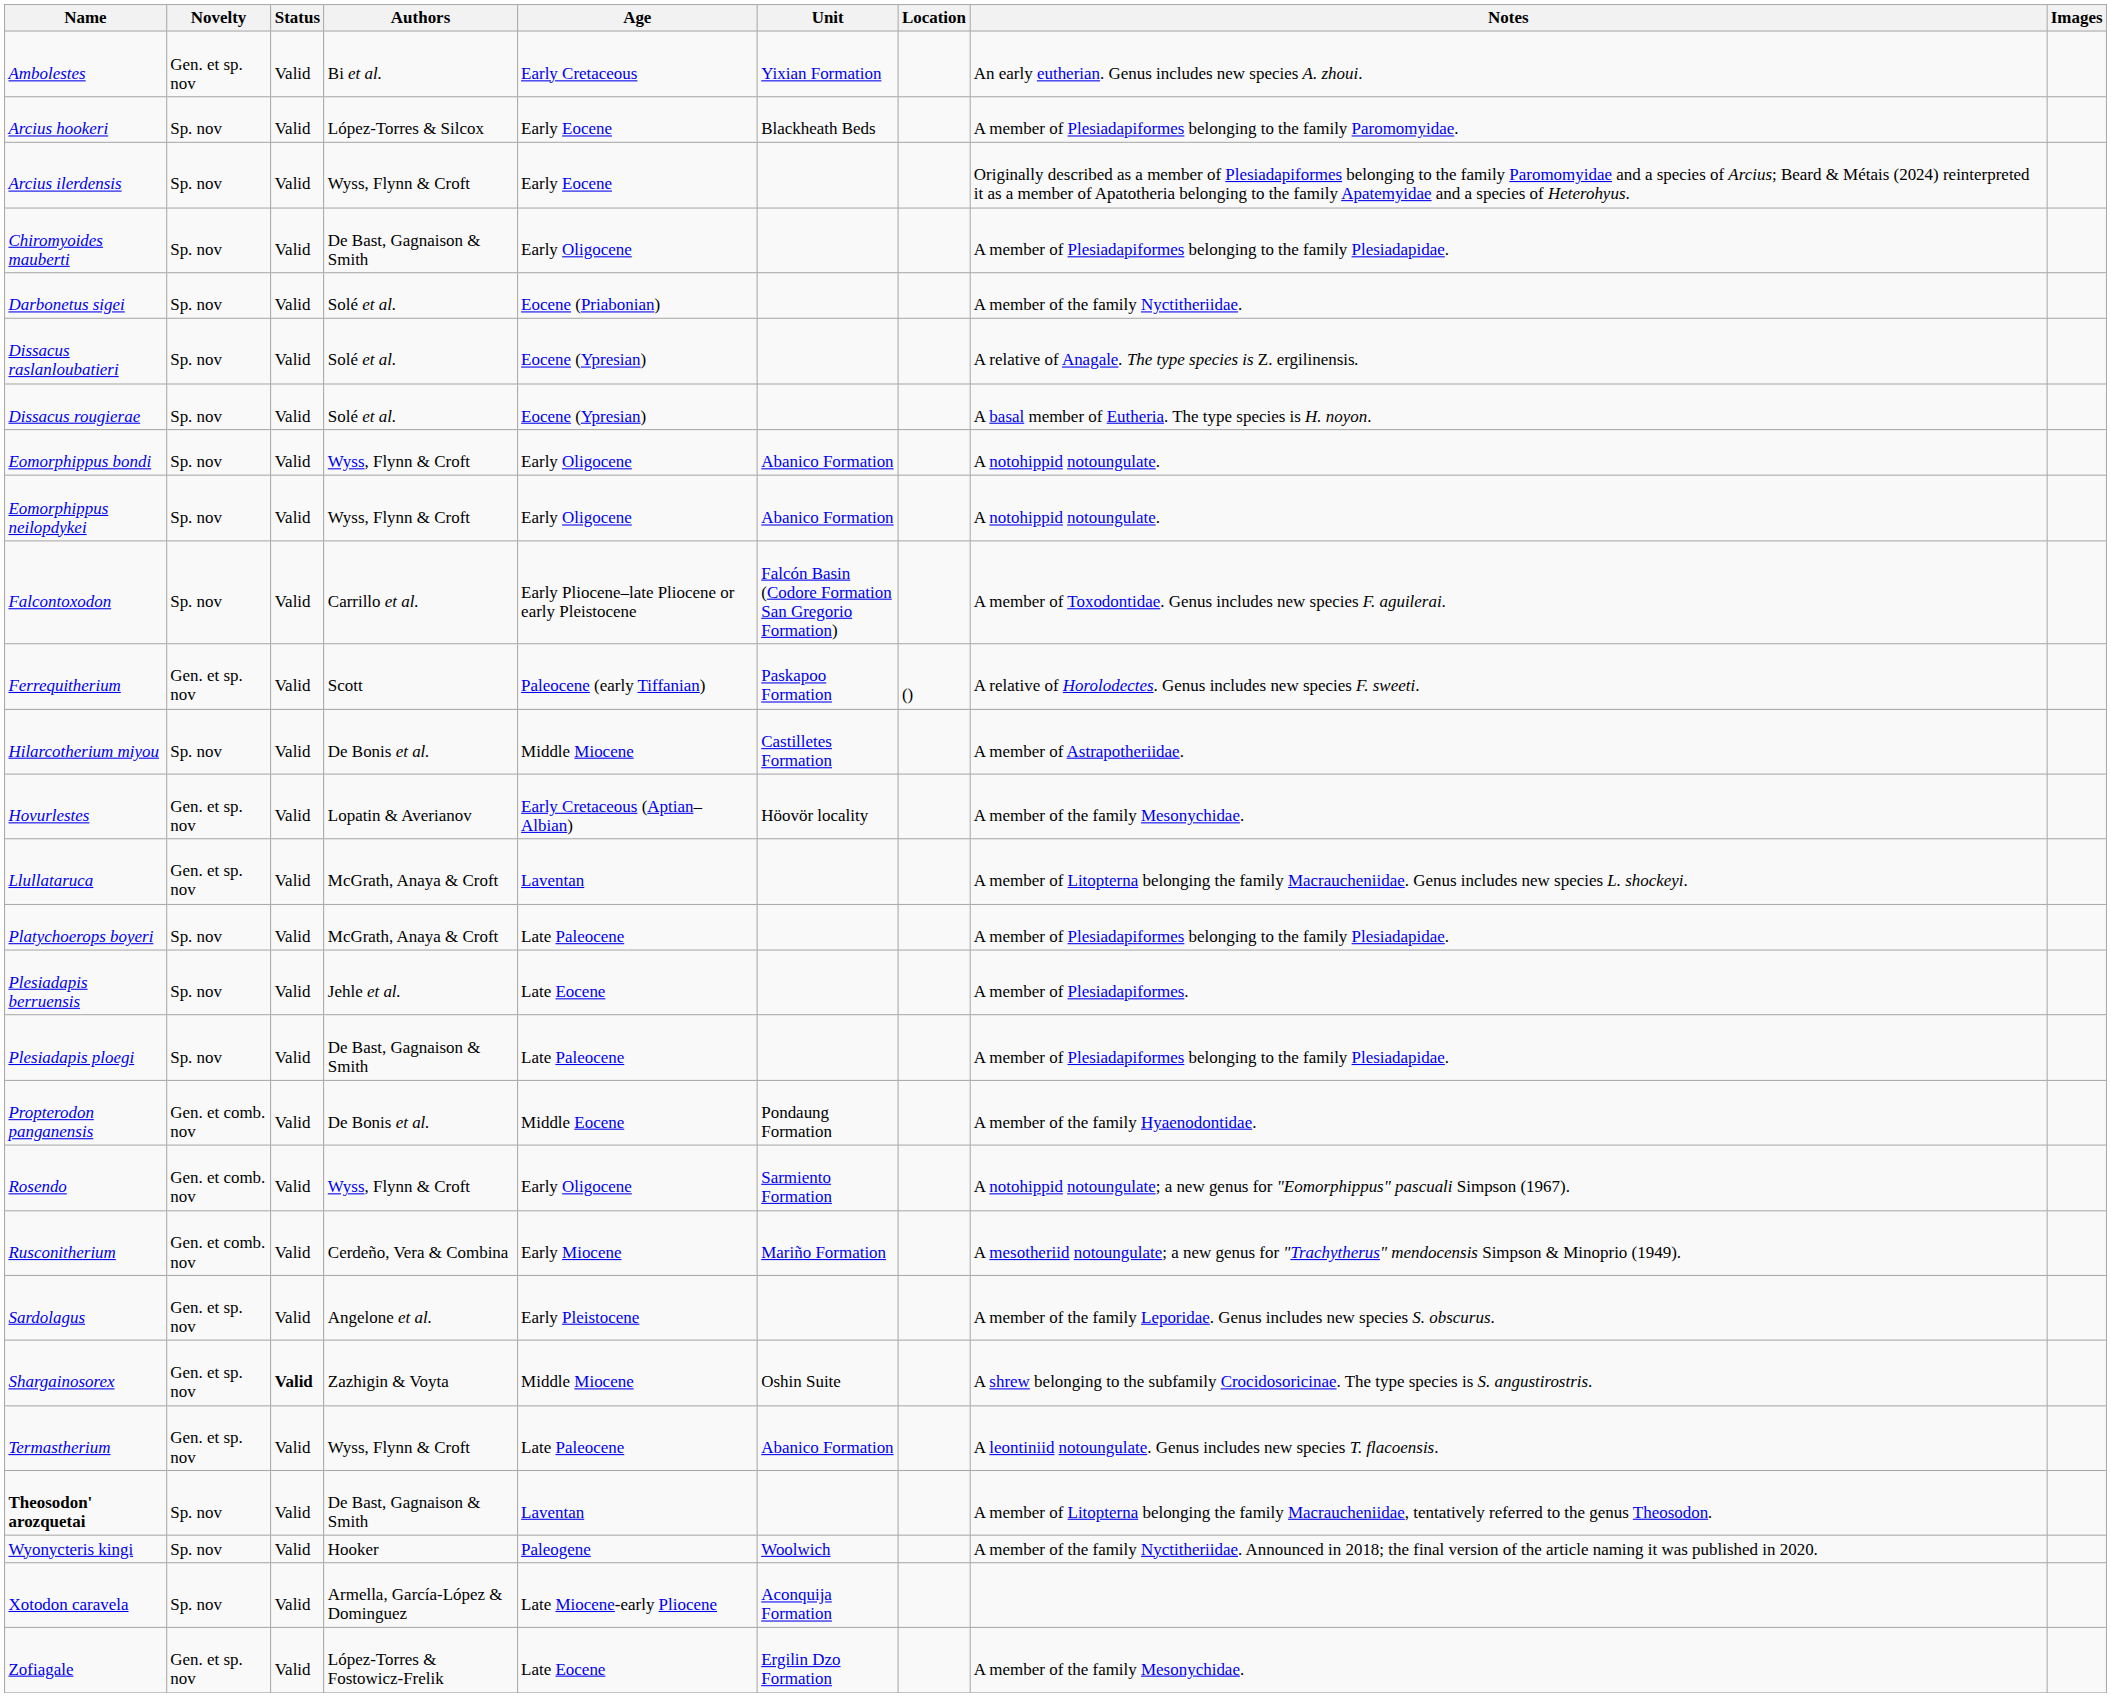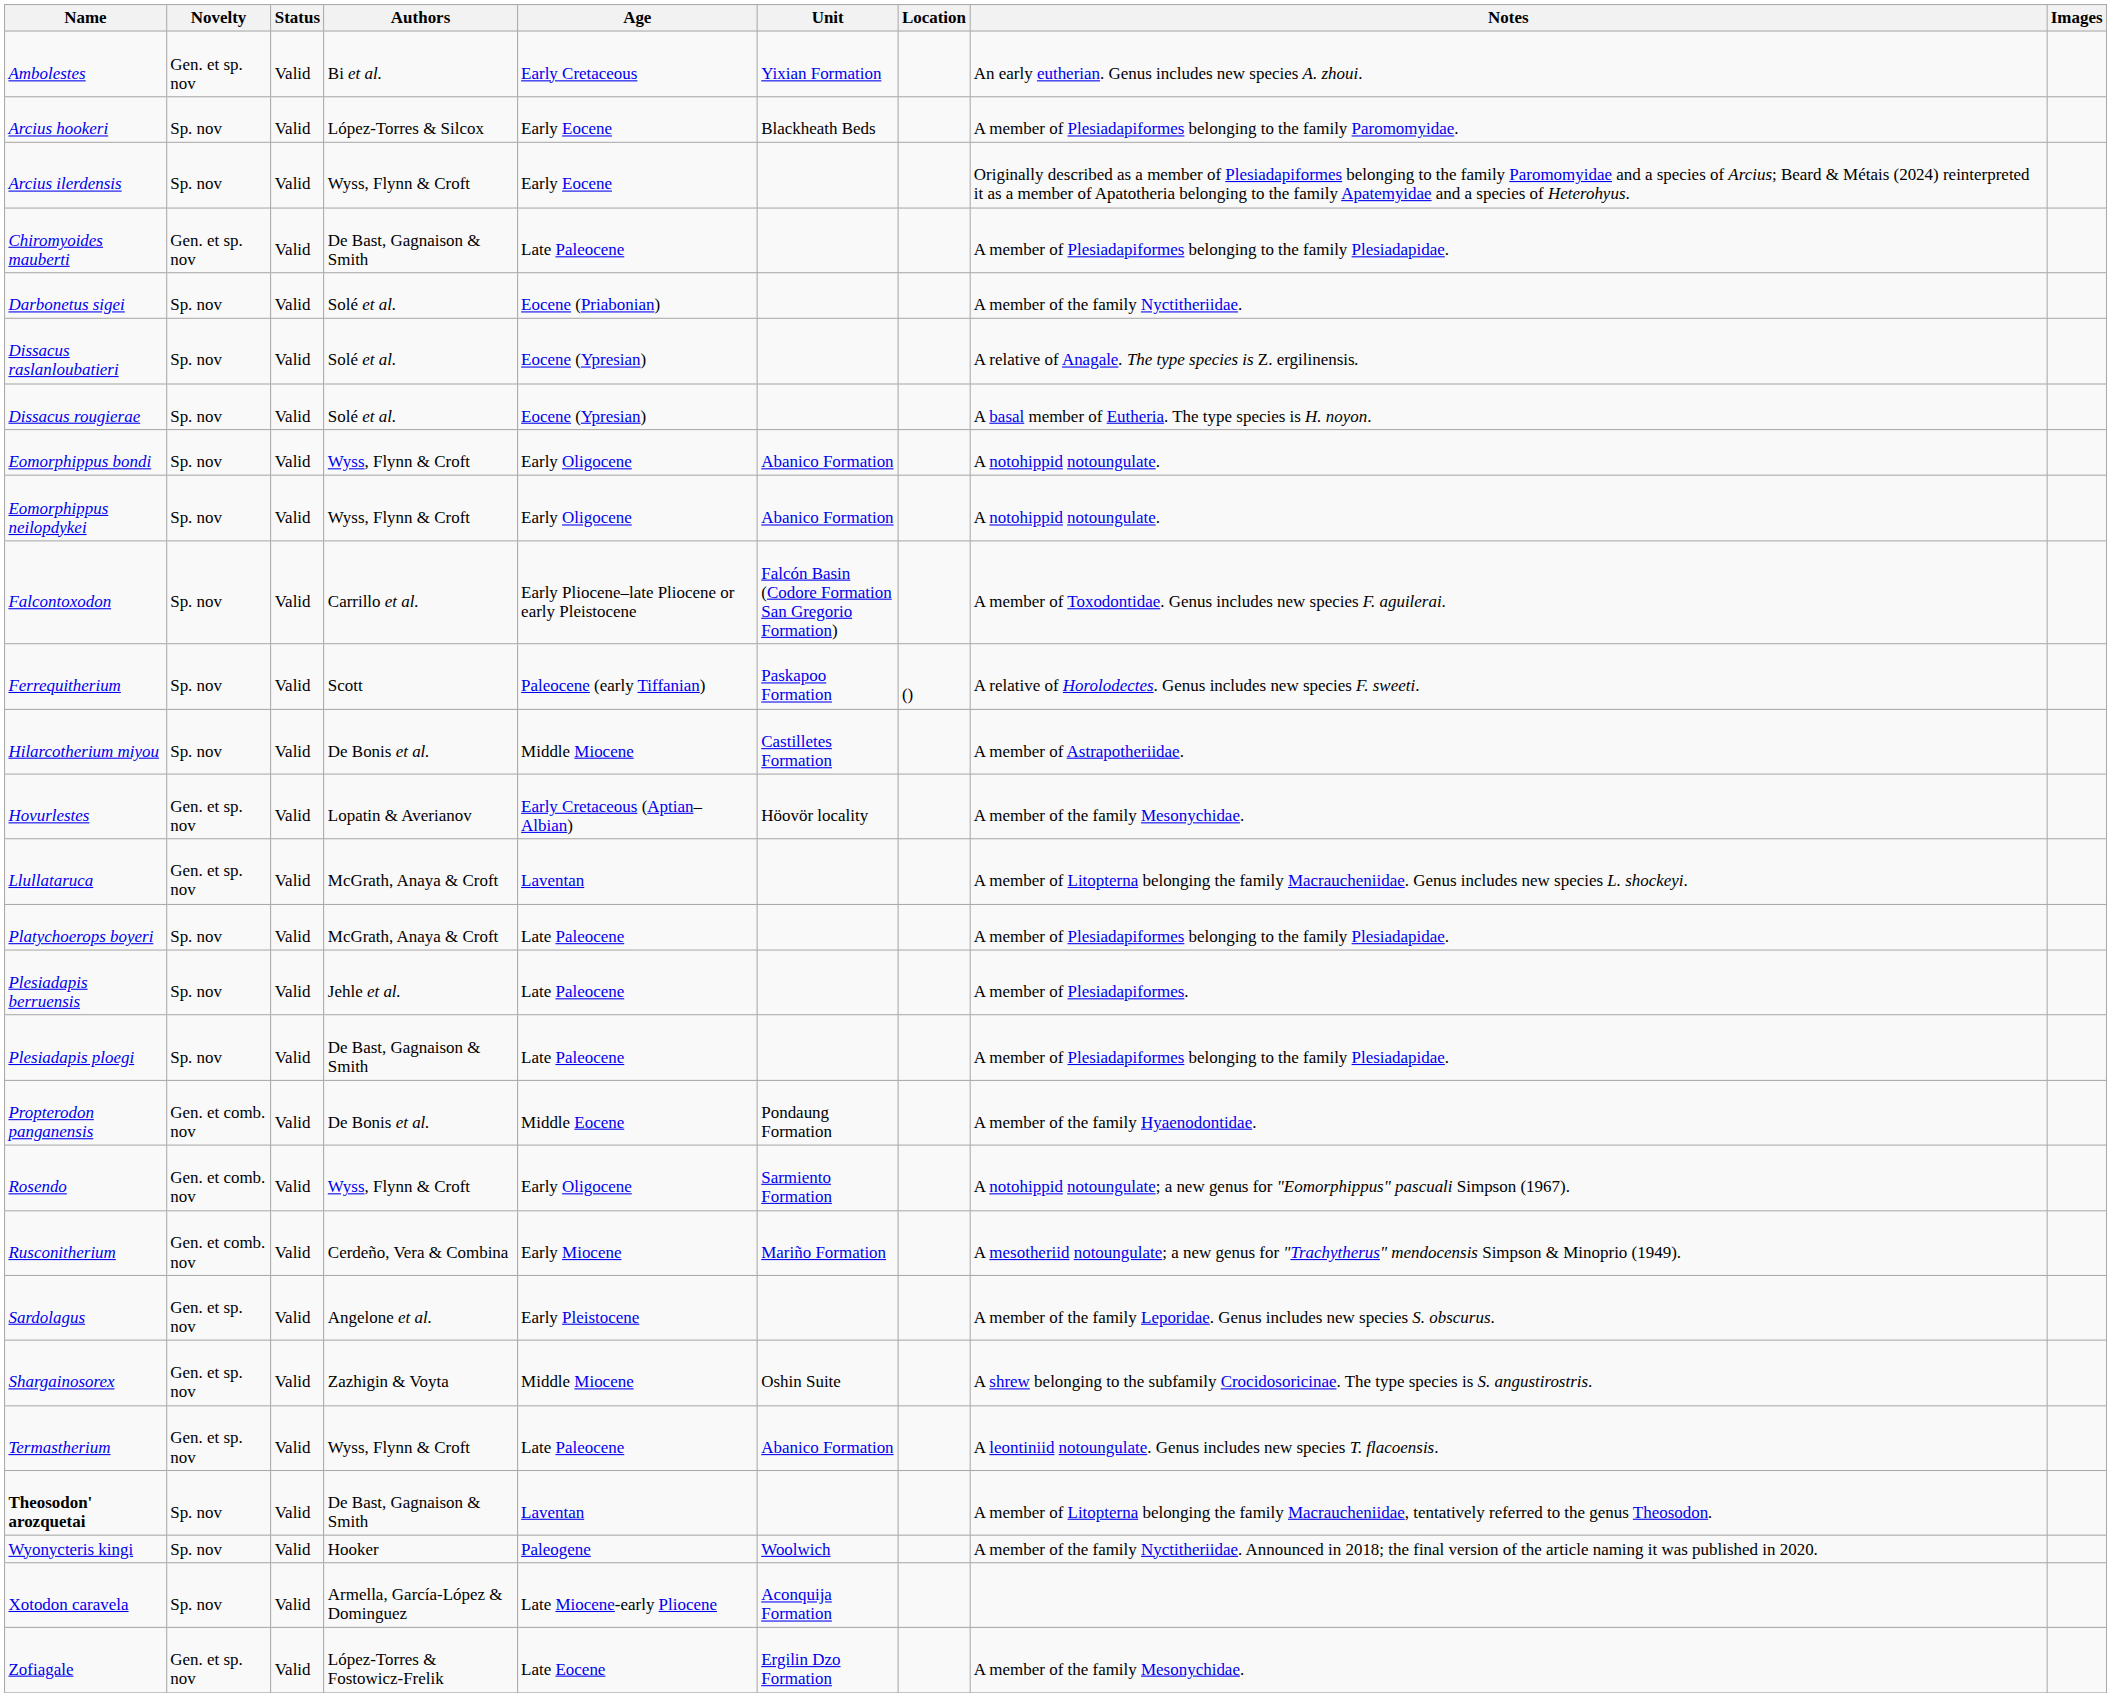Chiromyoides mauberti | Novelty: Sp. nov -> Gen. et sp. nov
Chiromyoides mauberti | Age: Early Oligocene -> Late Paleocene
Ferrequitherium | Novelty: Gen. et sp. nov -> Sp. nov
Plesiadapis berruensis | Age: Late Eocene -> Late Paleocene
Shargainosorex | Status: bold -> normal
